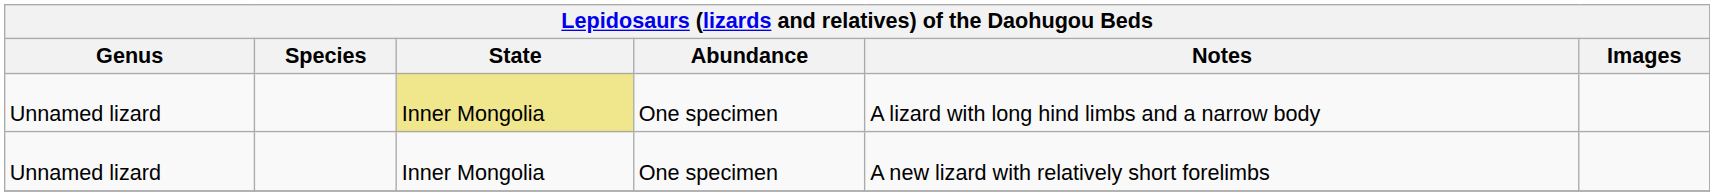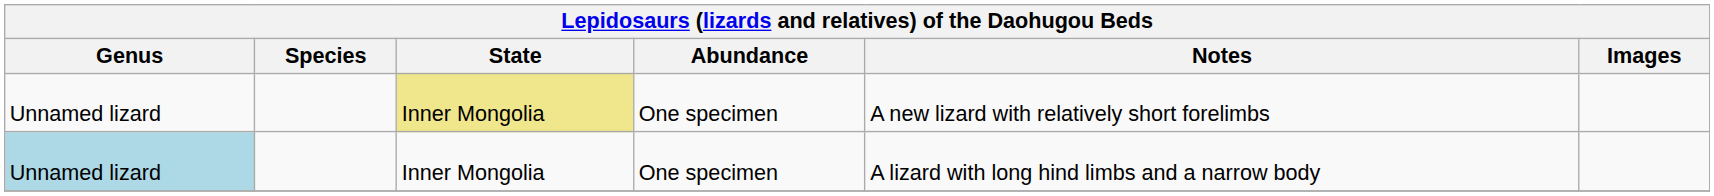row 3 | Notes: A lizard with long hind limbs and a narrow body -> A new lizard with relatively short forelimbs
row 4 | Genus: no background -> lightblue background
row 4 | Notes: A new lizard with relatively short forelimbs -> A lizard with long hind limbs and a narrow body
